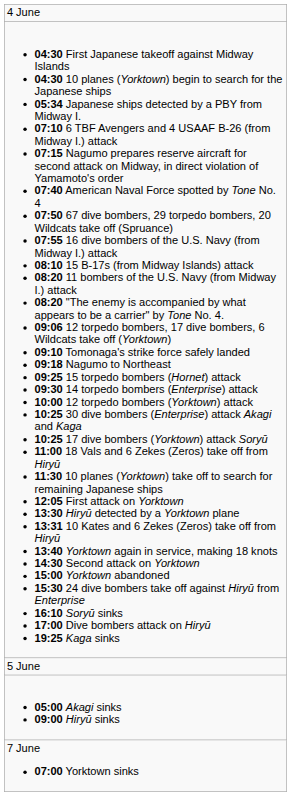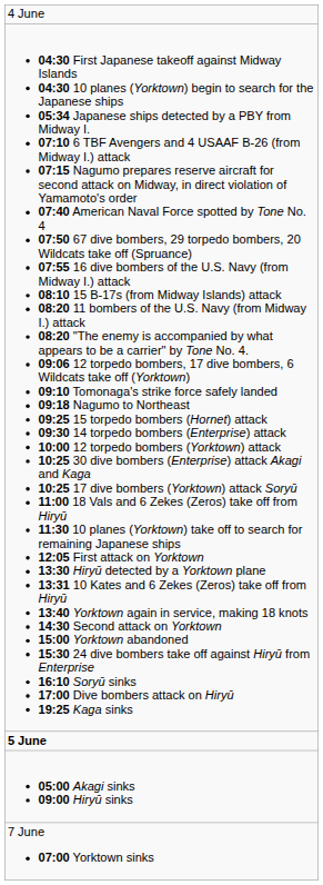row 3 | column 1: normal -> bold
